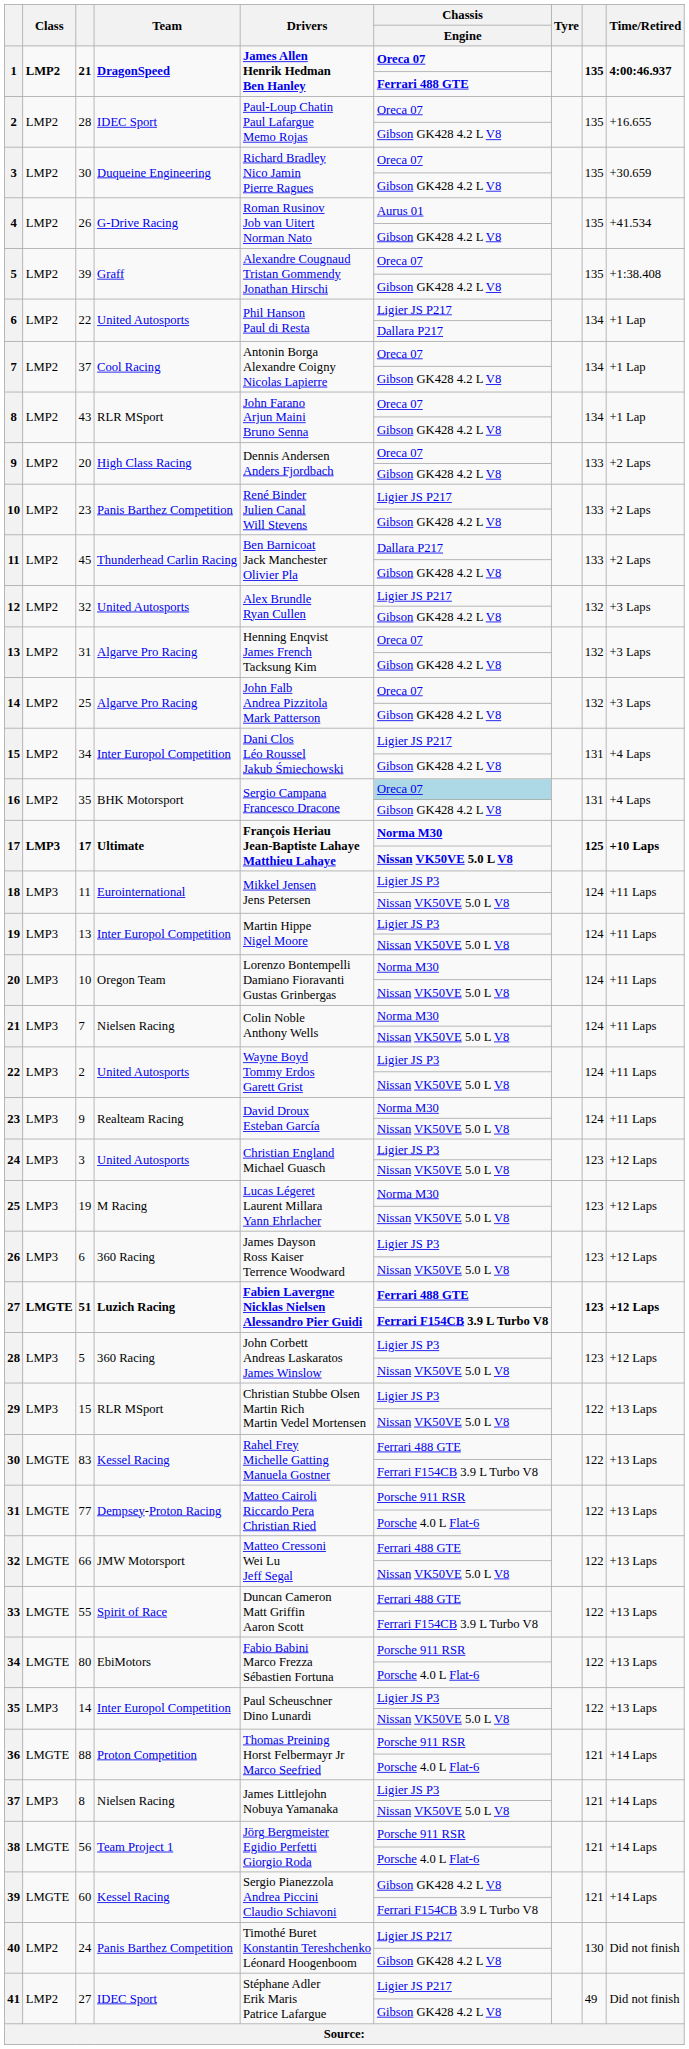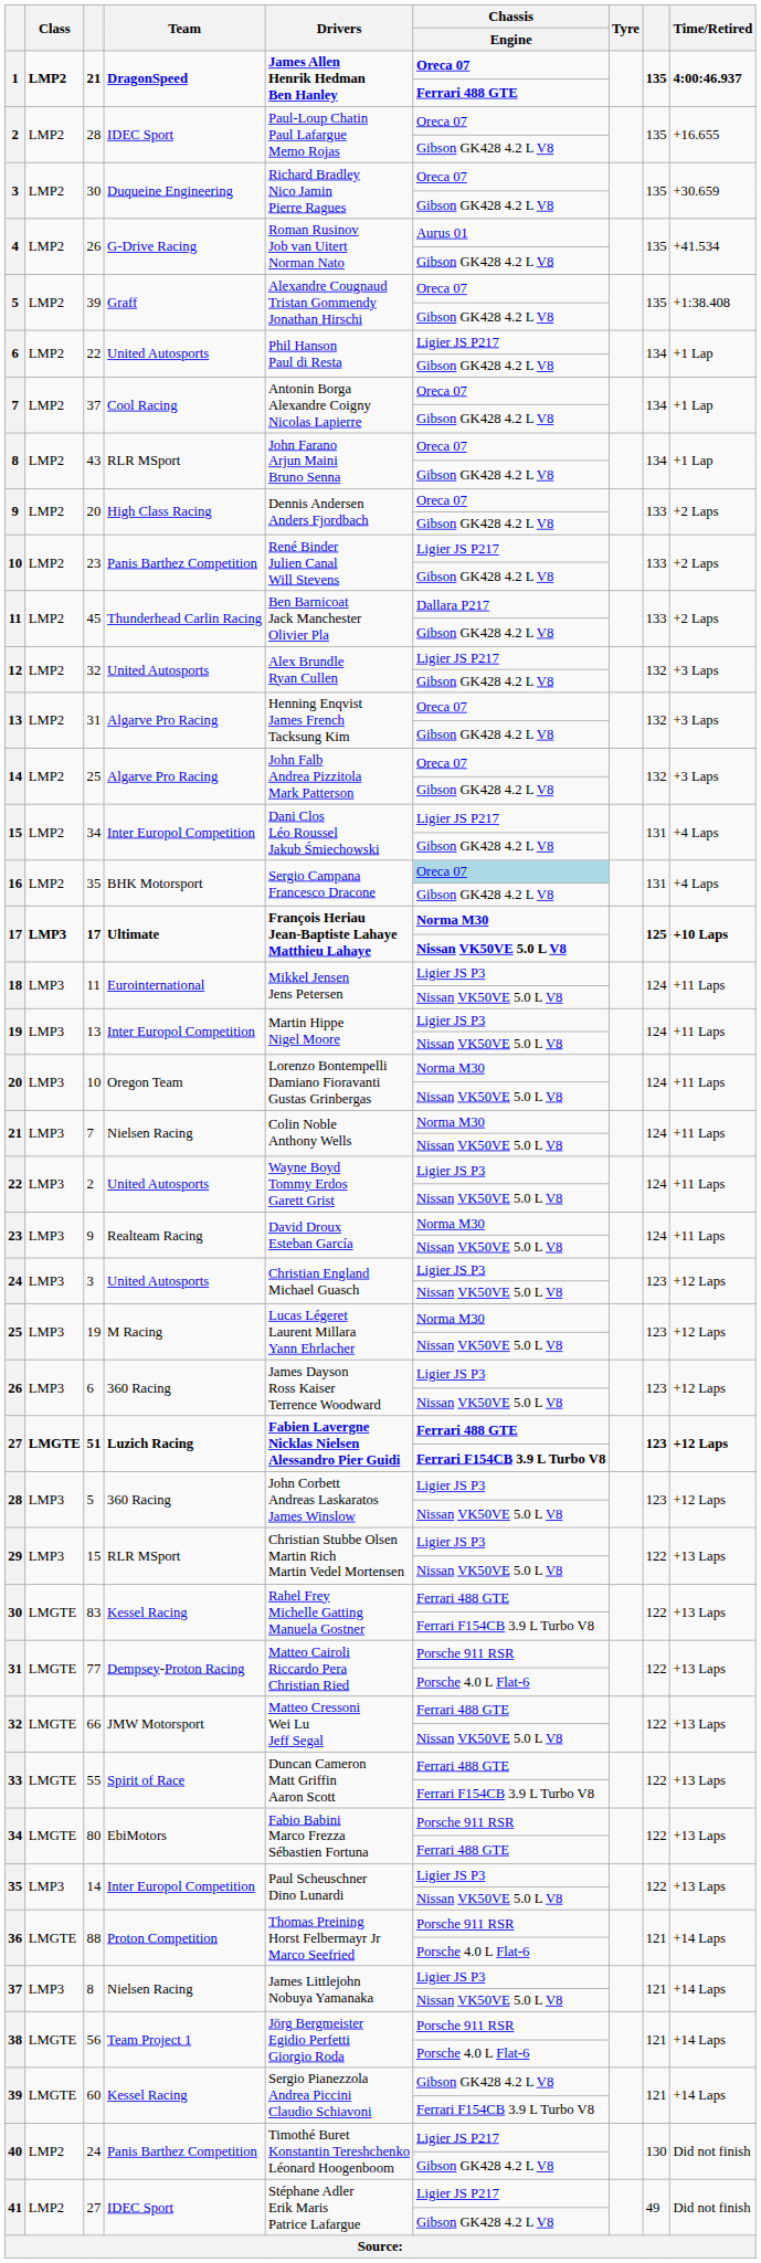row 14 | Chassis / Engine: Dallara P217 -> Gibson GK428 4.2 L V8
row 70 | Chassis / Engine: Porsche 4.0 L Flat-6 -> Ferrari 488 GTE
